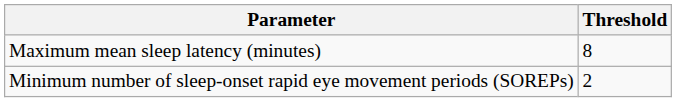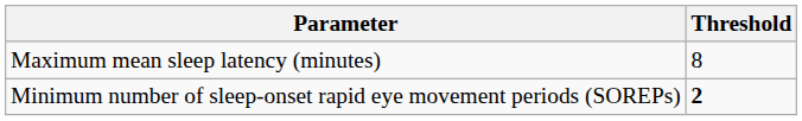row 3 | Threshold: normal -> bold
